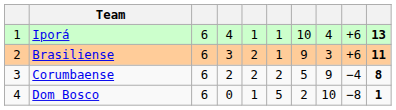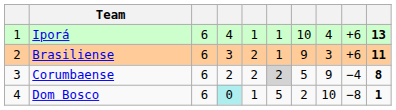Corumbaense | column 6: no background -> lightgrey background
Dom Bosco | column 4: no background -> paleturquoise background
